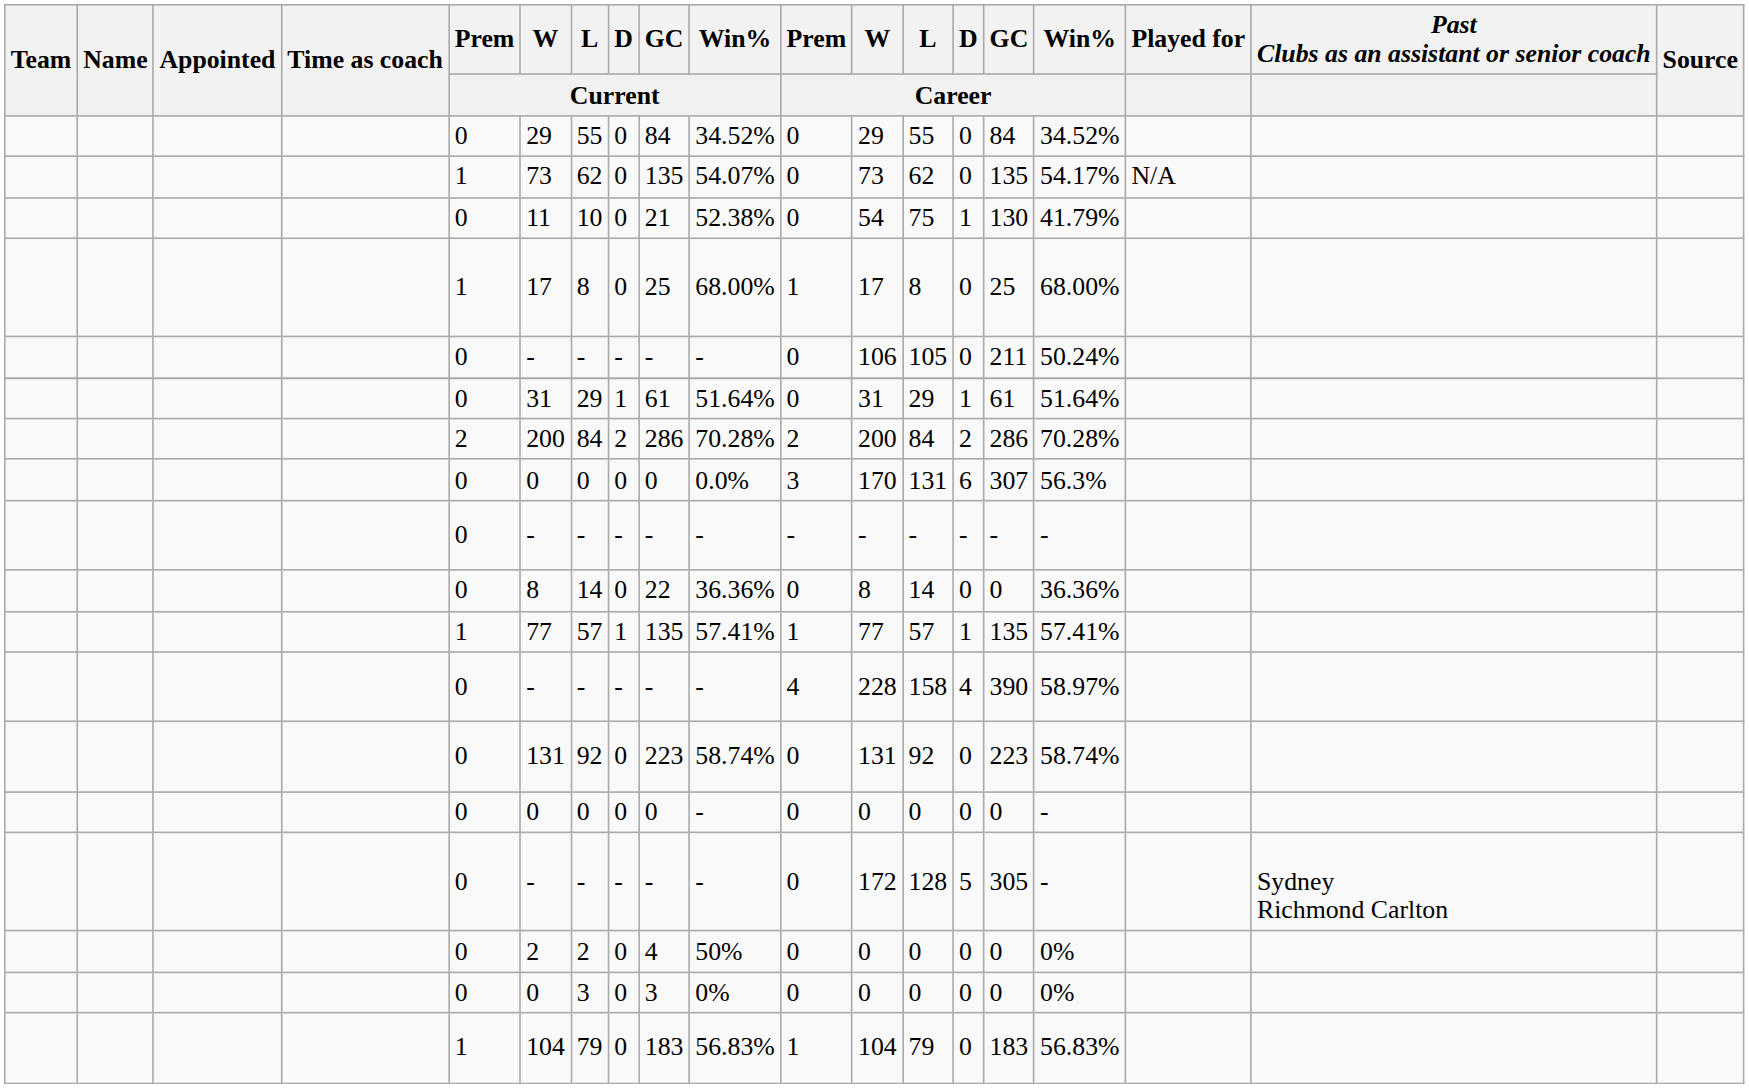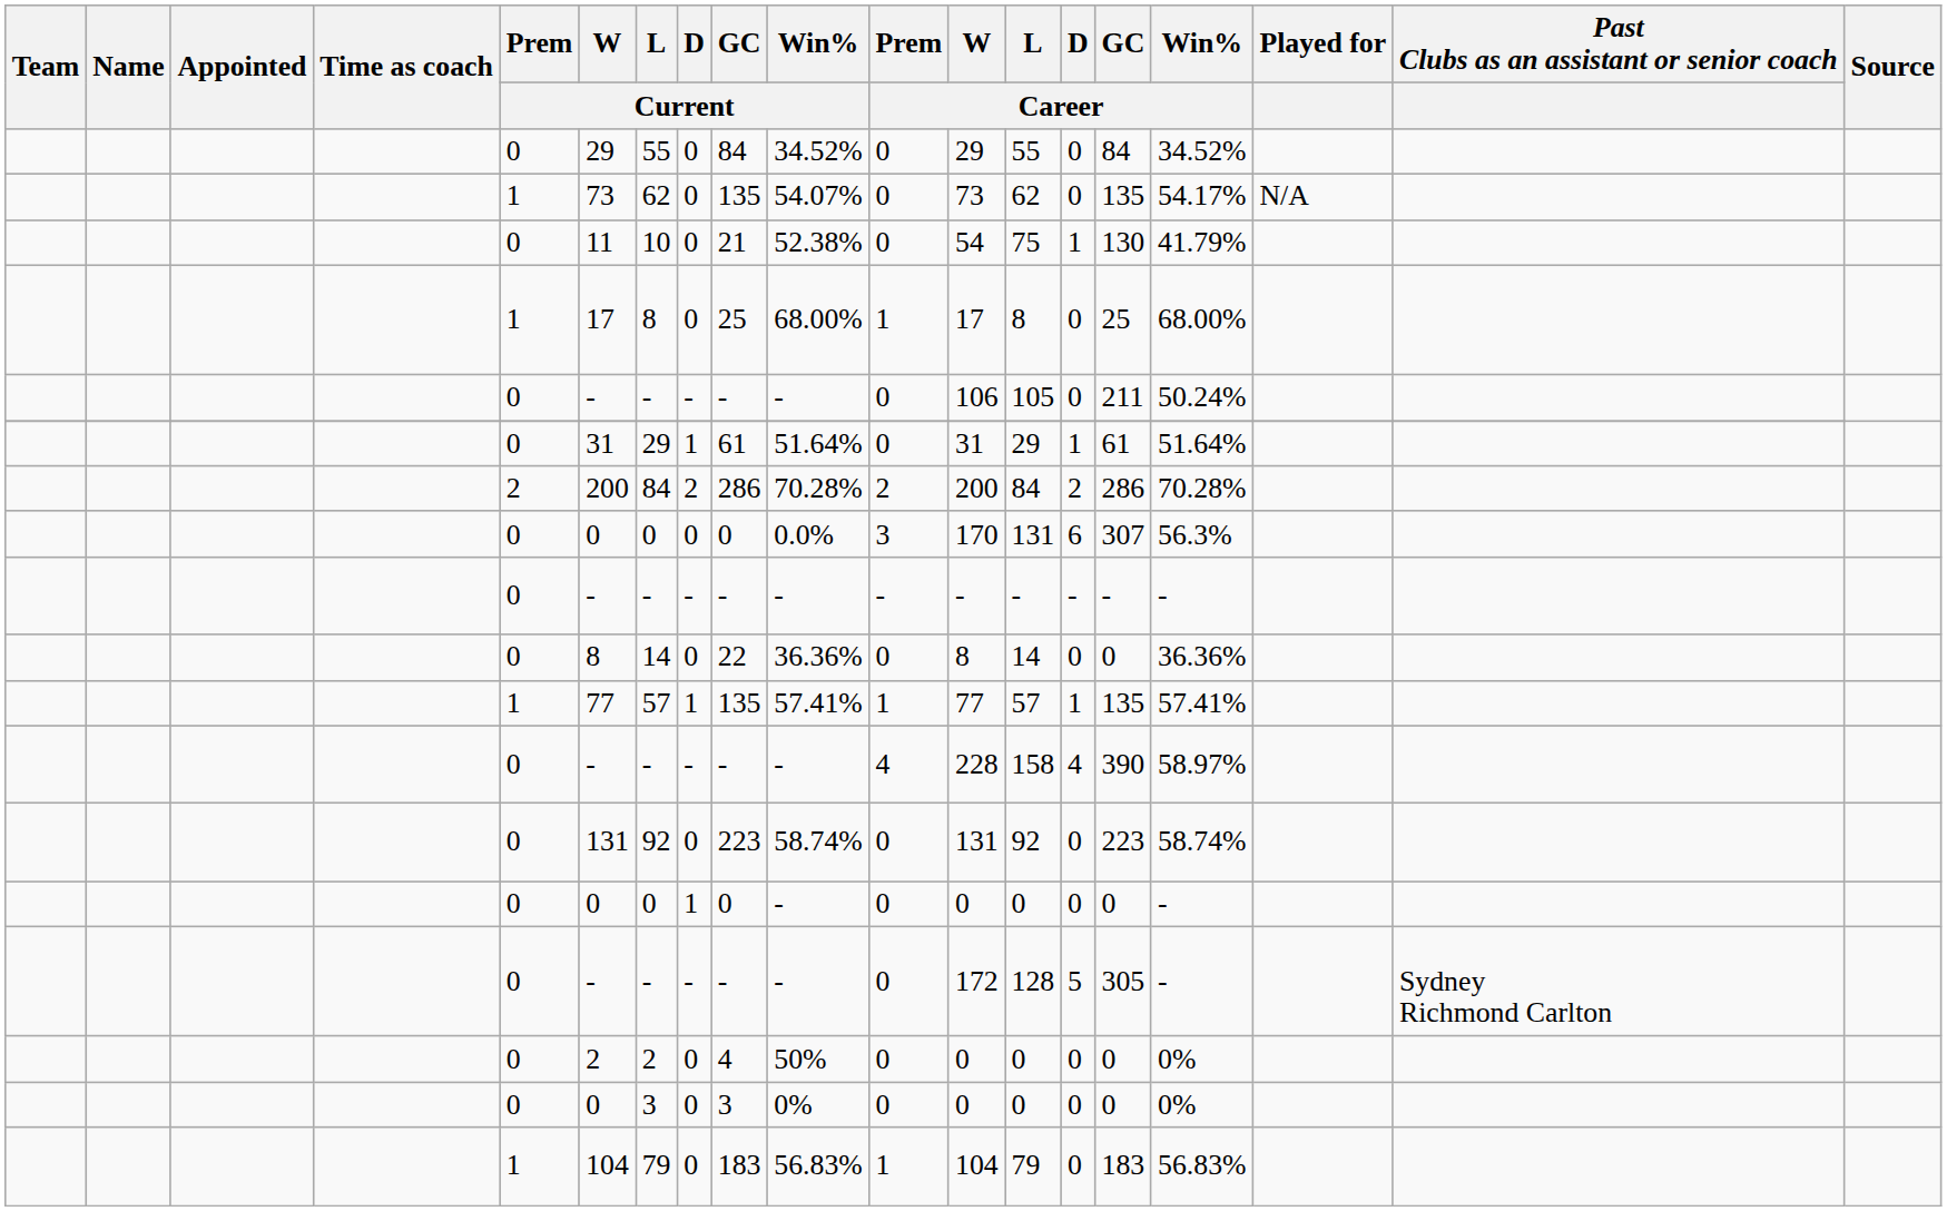row 16 | D / Current: 0 -> 1
